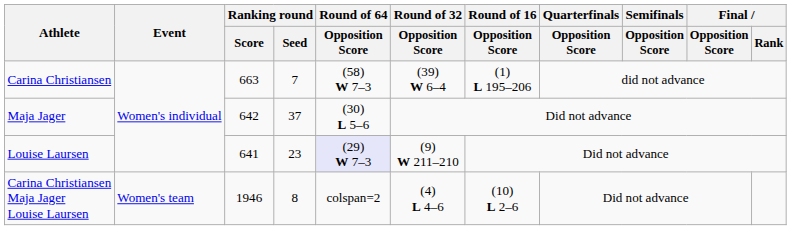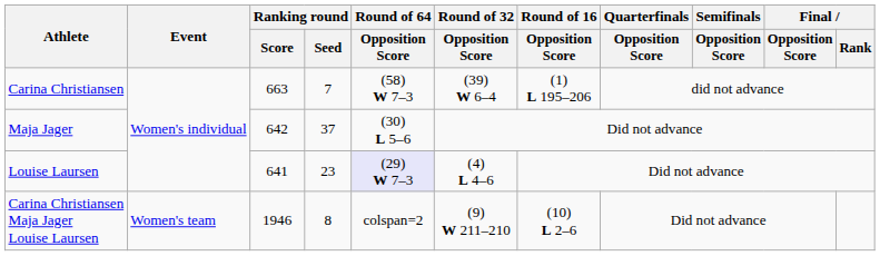Louise Laursen | Round of 32 / Opposition Score: (9) W 211–210 -> (4) L 4–6
Carina Christiansen Maja Jager Louise Laursen | Round of 32 / Opposition Score: (4) L 4–6 -> (9) W 211–210
